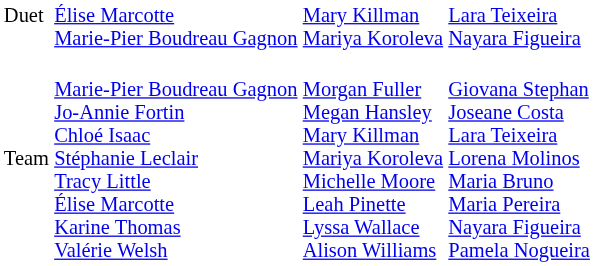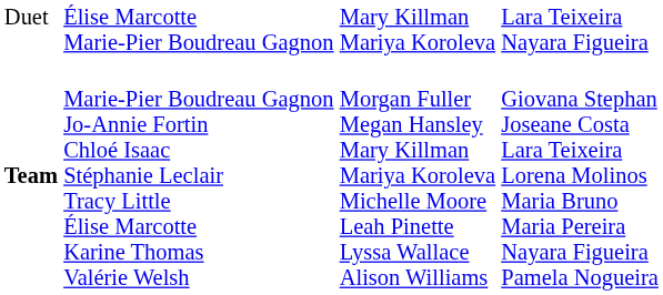Team | column 1: normal -> bold
